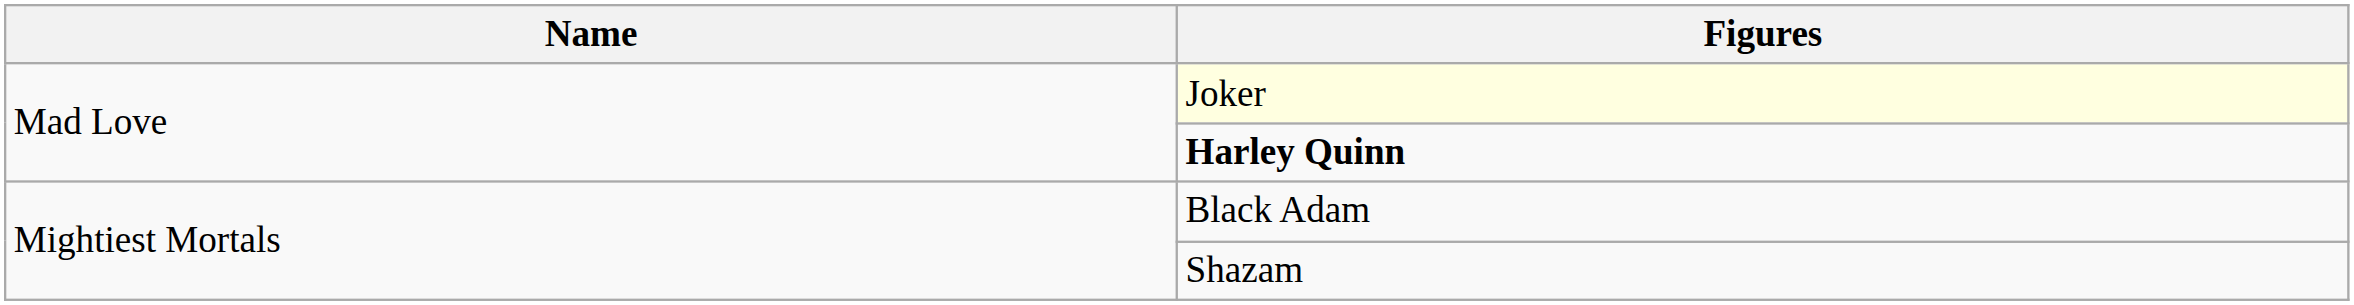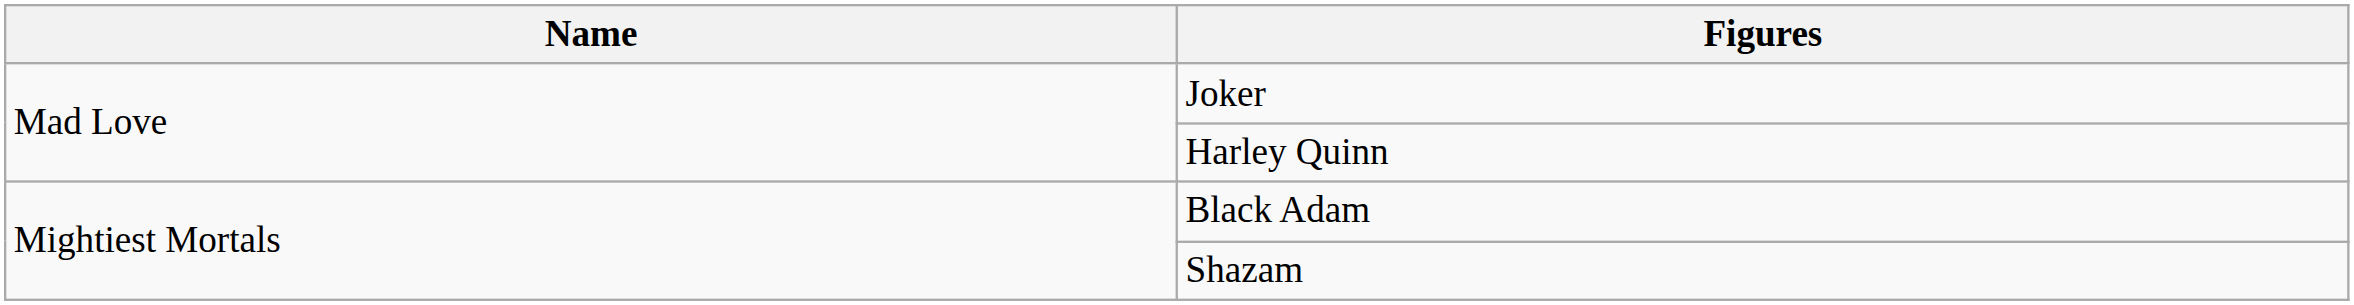Joker | Figures: lightyellow background -> no background
Harley Quinn | Figures: bold -> normal
